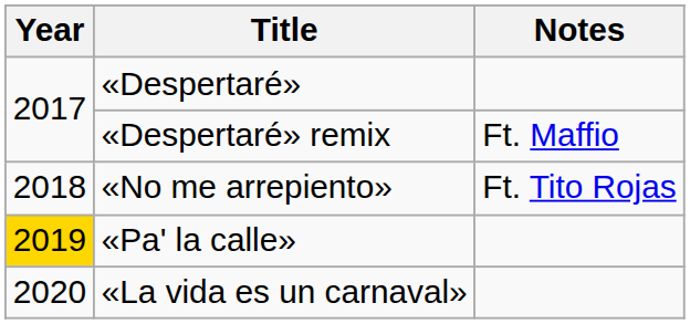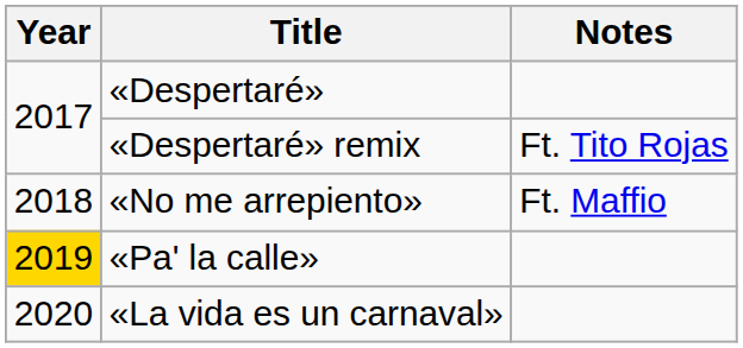«Despertaré» remix | Notes: Ft. Maffio -> Ft. Tito Rojas
«No me arrepiento» | Notes: Ft. Tito Rojas -> Ft. Maffio
